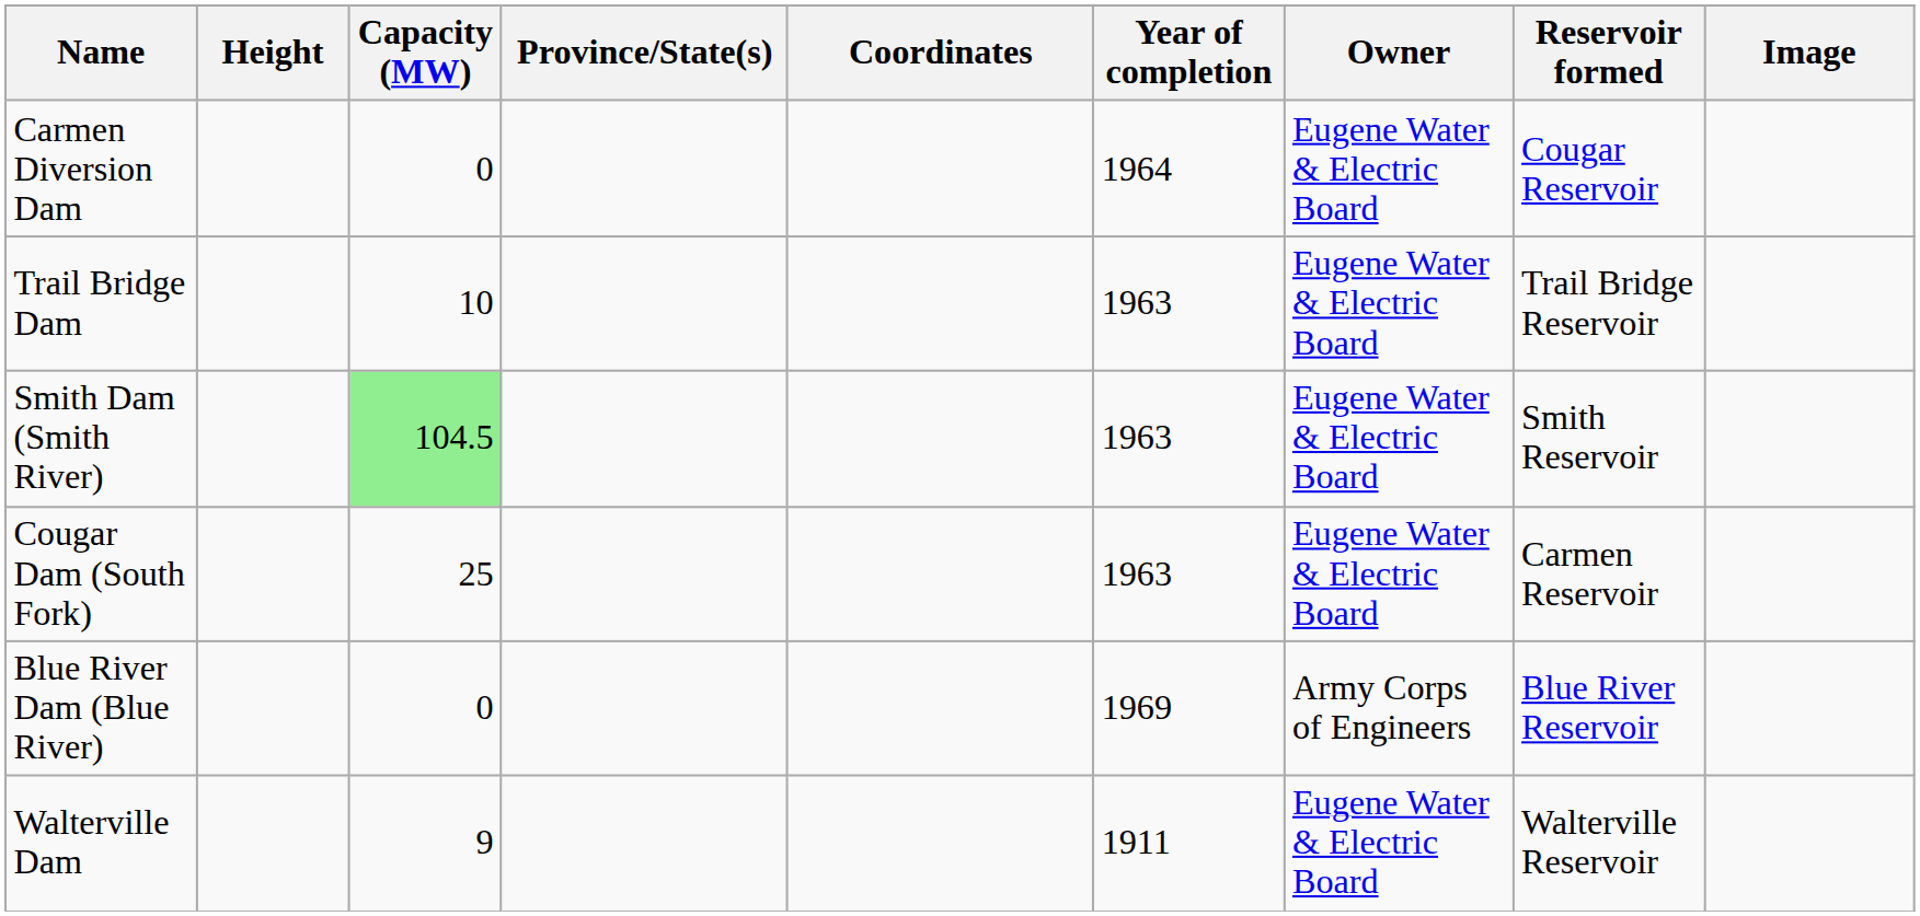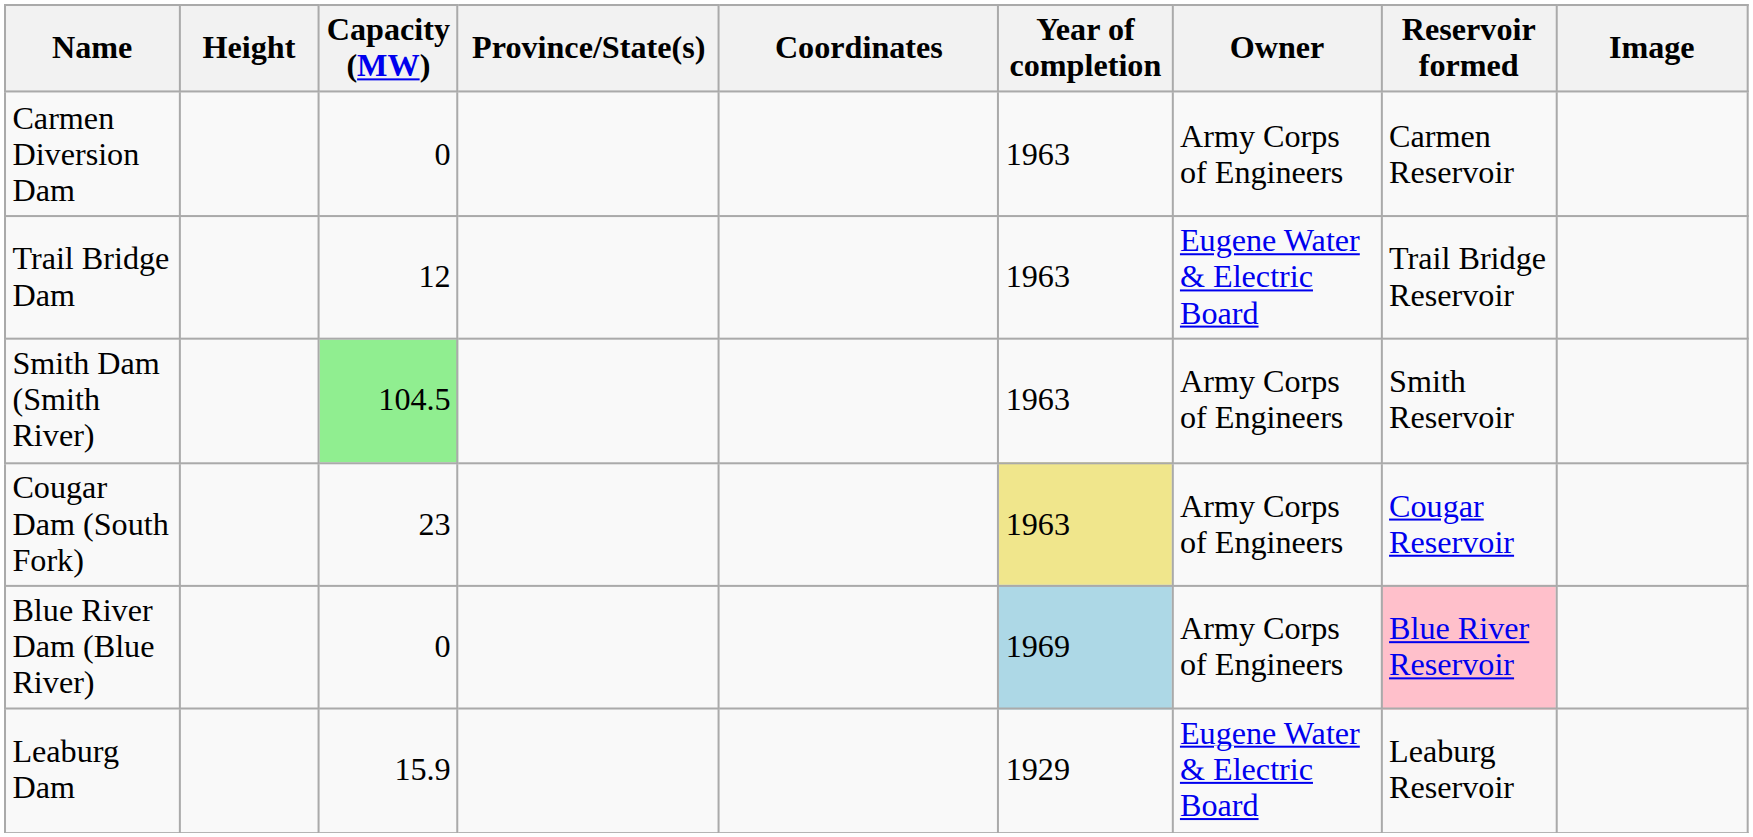Carmen Diversion Dam | Year of completion: 1964 -> 1963
Carmen Diversion Dam | Owner: Eugene Water & Electric Board -> Army Corps of Engineers
Carmen Diversion Dam | Reservoir formed: Cougar Reservoir -> Carmen Reservoir
Trail Bridge Dam | Capacity (MW): 10 -> 12
Smith Dam (Smith River) | Owner: Eugene Water & Electric Board -> Army Corps of Engineers
Cougar Dam (South Fork) | Capacity (MW): 25 -> 23
Cougar Dam (South Fork) | Year of completion: no background -> khaki background
Cougar Dam (South Fork) | Owner: Eugene Water & Electric Board -> Army Corps of Engineers
Cougar Dam (South Fork) | Reservoir formed: Carmen Reservoir -> Cougar Reservoir
Blue River Dam (Blue River) | Year of completion: no background -> lightblue background
Blue River Dam (Blue River) | Reservoir formed: no background -> pink background
+ row: Leaburg Dam | 15.9 | 1929 | Eugene Water & Electric Board | Leaburg Reservoir
- row: Walterville Dam | 9 | 1911 | Eugene Water & Electric Board | Walterville Reservoir
